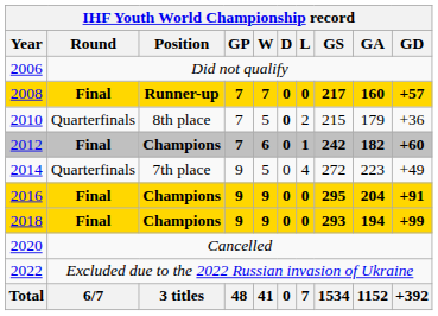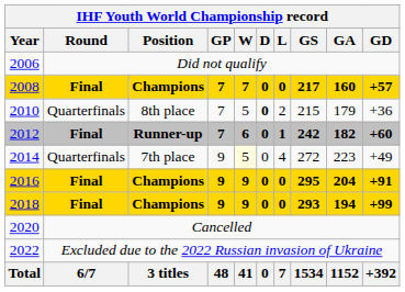2008 | Position: Runner-up -> Champions
2012 | Position: Champions -> Runner-up
2014 | W: no background -> lightyellow background
